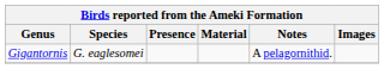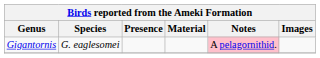Gigantornis | Notes: no background -> pink background
